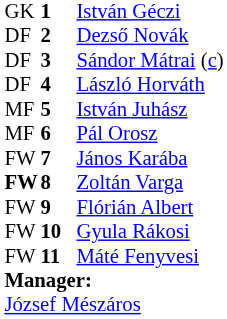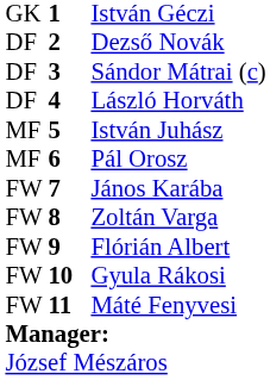Zoltán Varga | column 1: bold -> normal
